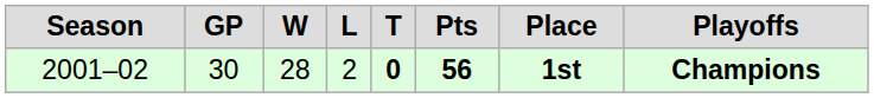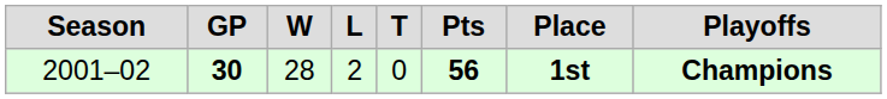2001–02 | column 2: normal -> bold
2001–02 | column 5: bold -> normal
